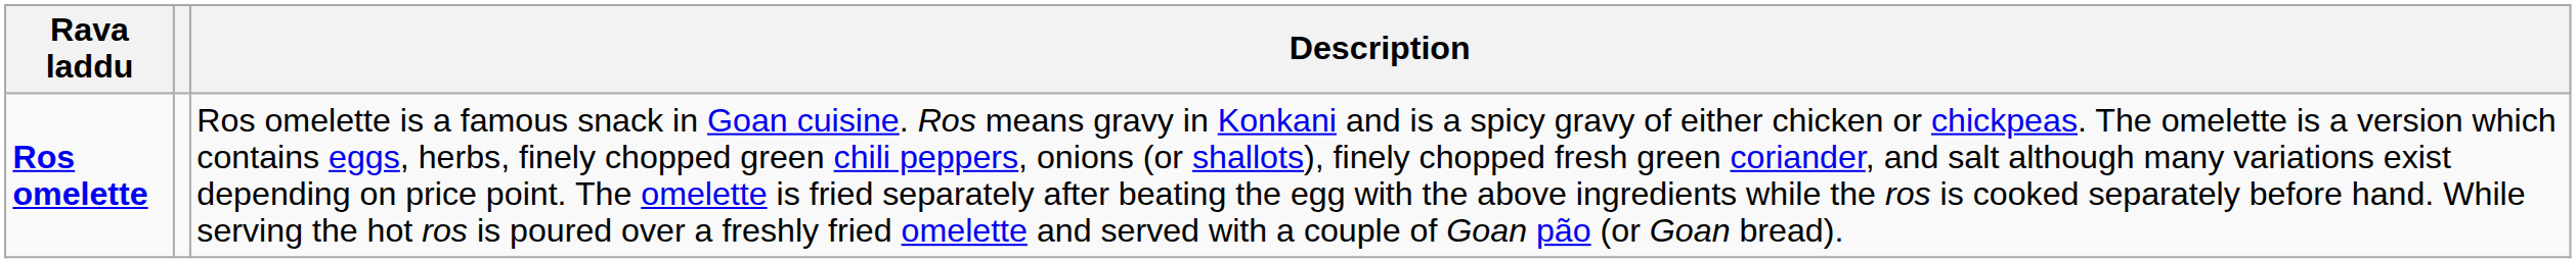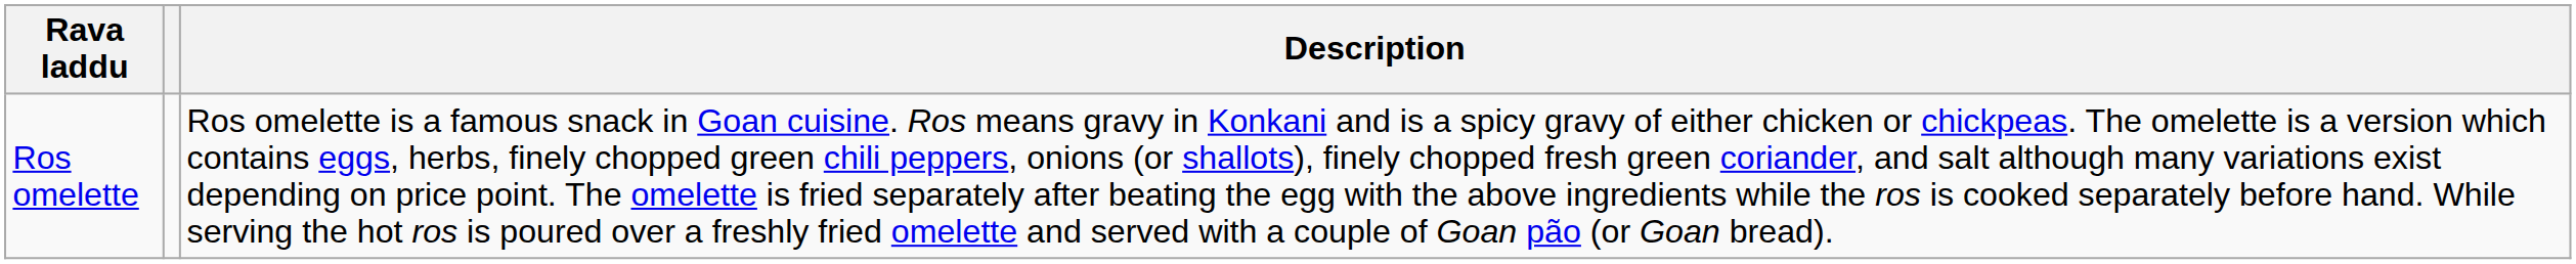Ros omelette | Rava laddu: bold -> normal
